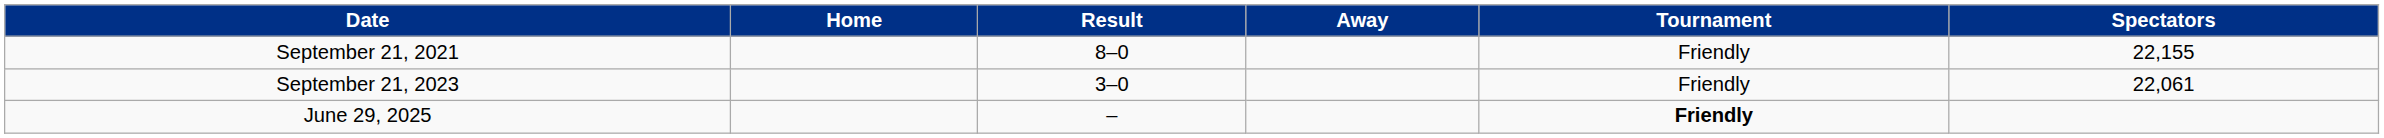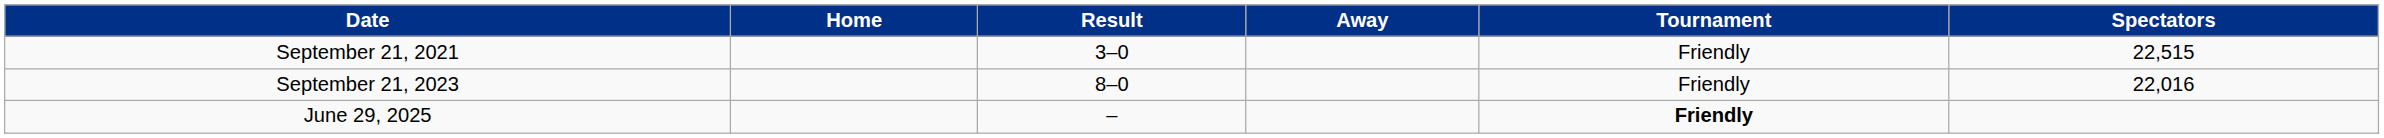September 21, 2021 | Result: 8–0 -> 3–0
September 21, 2021 | Spectators: 22,155 -> 22,515
September 21, 2023 | Result: 3–0 -> 8–0
September 21, 2023 | Spectators: 22,061 -> 22,016
